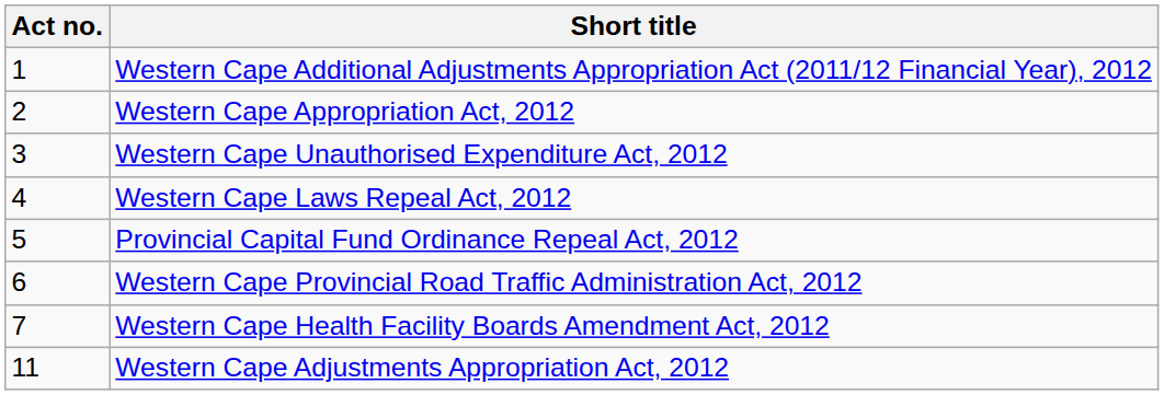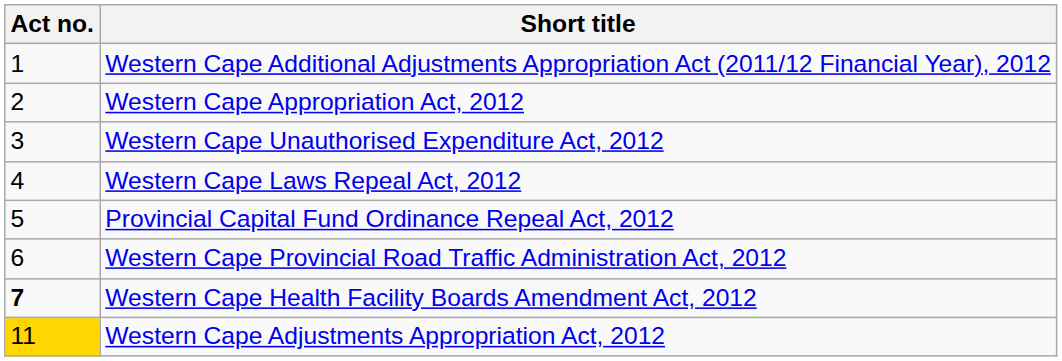Western Cape Health Facility Boards Amendment Act, 2012 | Act no.: normal -> bold
Western Cape Adjustments Appropriation Act, 2012 | Act no.: no background -> gold background
